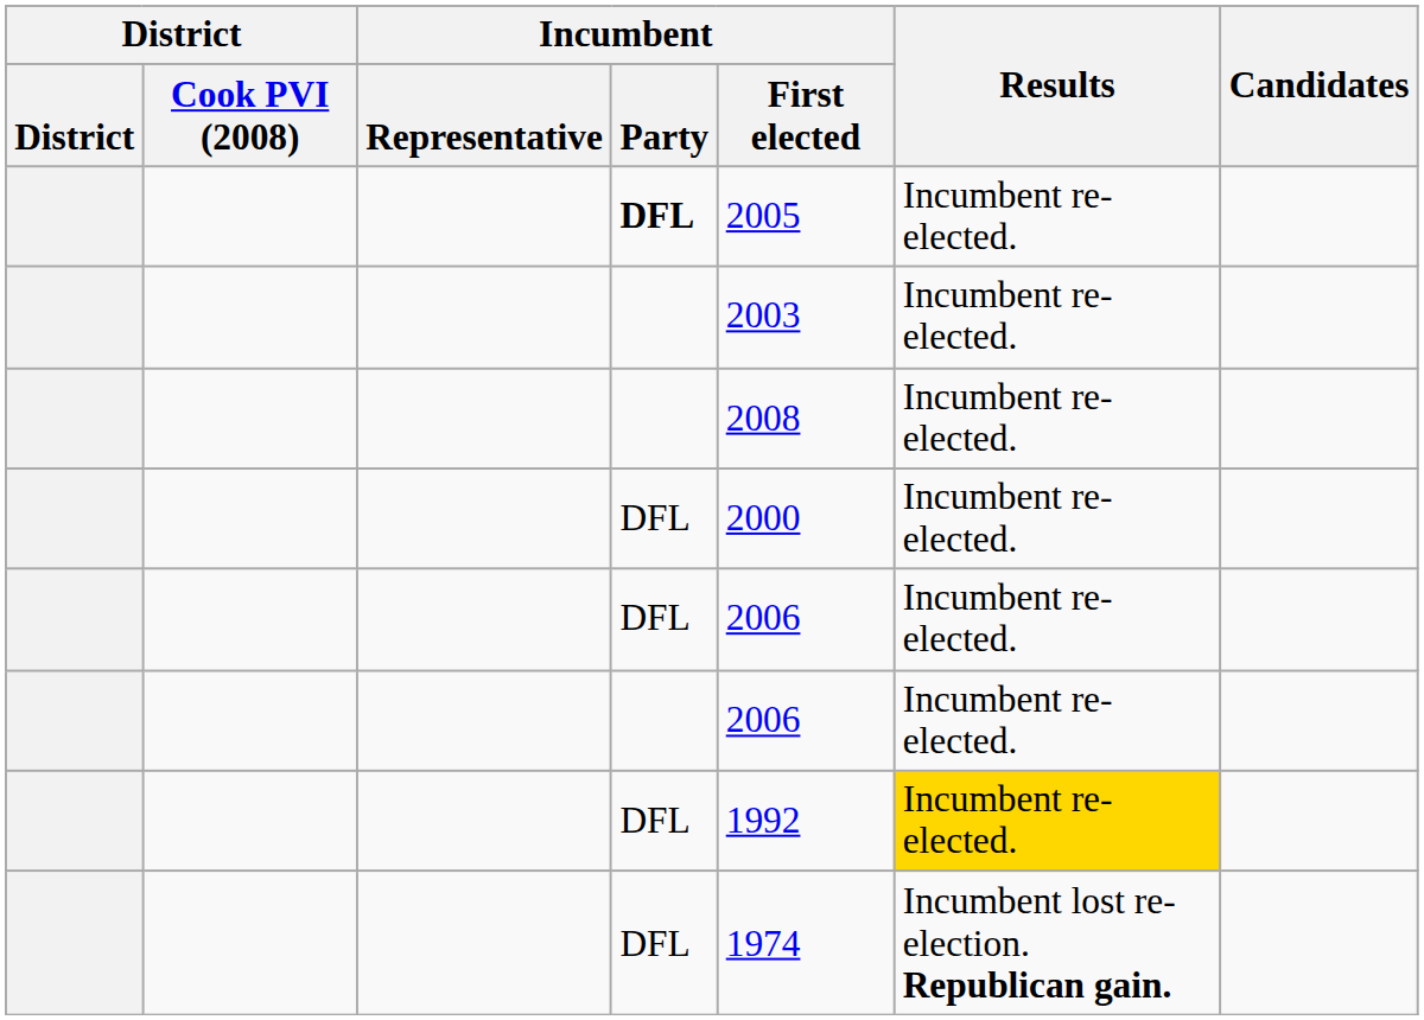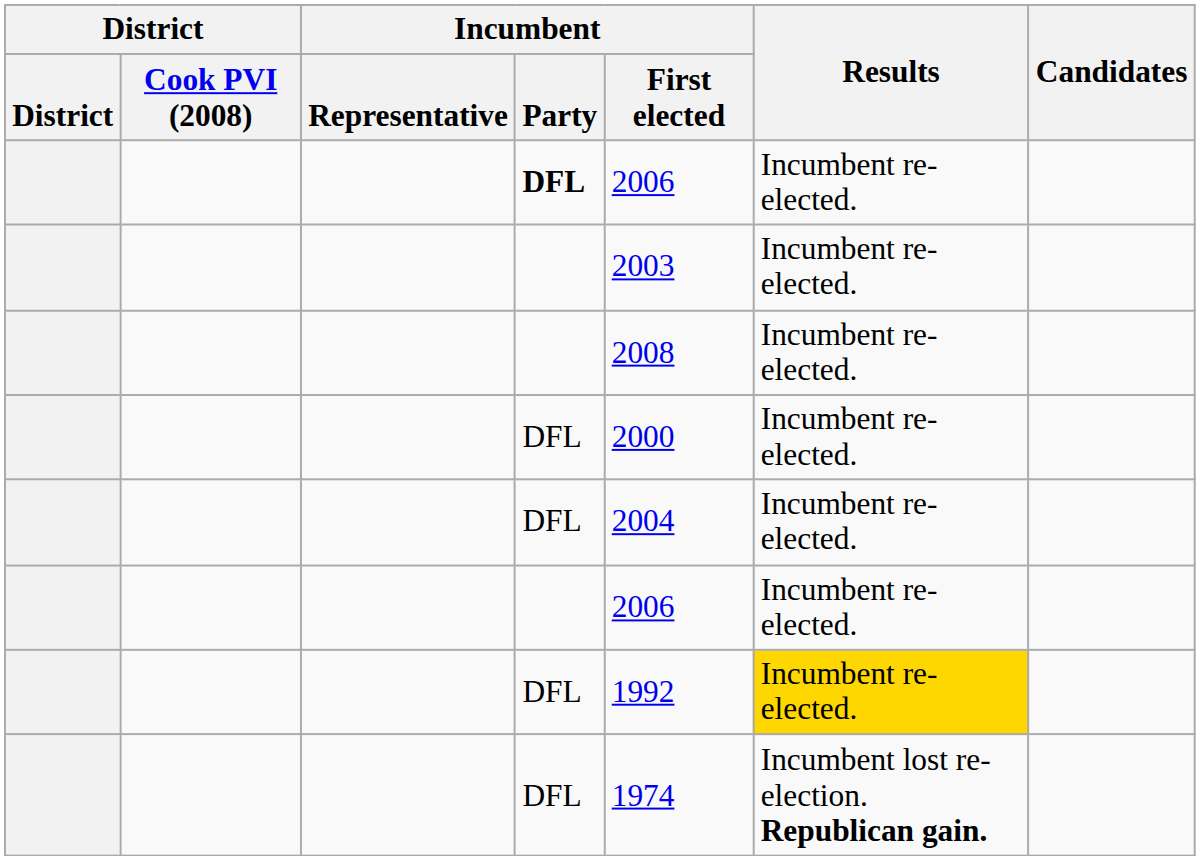row 3 | Incumbent / First elected: 2005 -> 2006
row 7 | Incumbent / First elected: 2006 -> 2004
